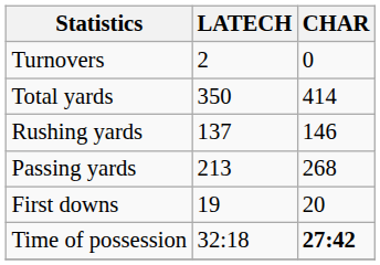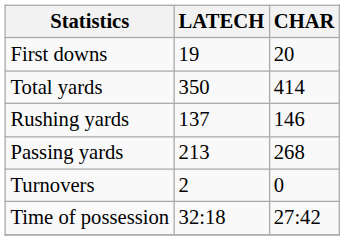rows swapped: First downs <-> Turnovers
Time of possession | CHAR: bold -> normal
